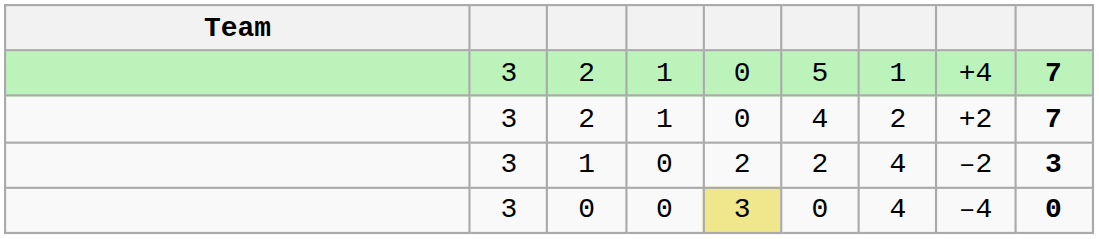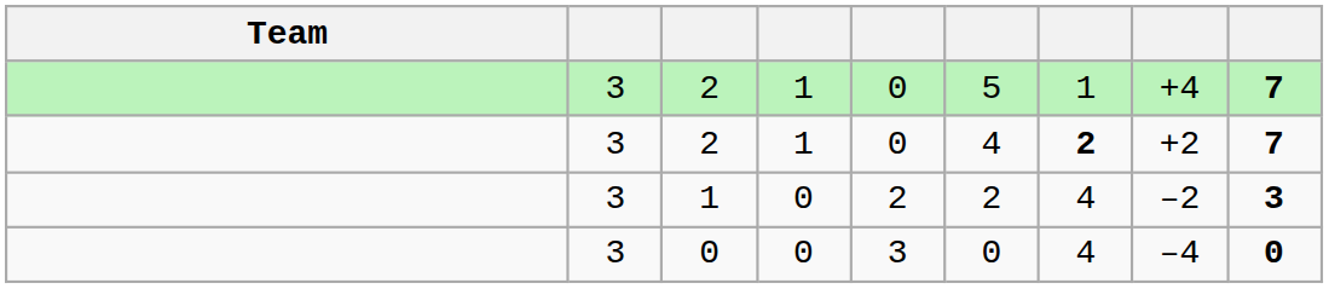row 3 | column 7: normal -> bold
row 5 | column 5: khaki background -> no background
